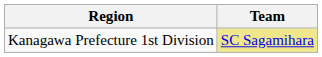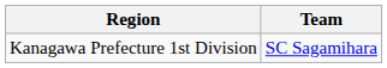Kanagawa Prefecture 1st Division | Team: khaki background -> no background
